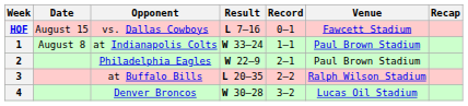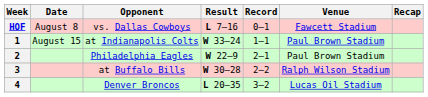HOF | Date: August 15 -> August 8
1 | Date: August 8 -> August 15
3 | Result: L 20–35 -> W 30–28
4 | Result: W 30–28 -> L 20–35
